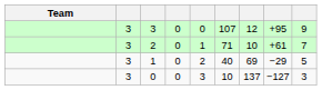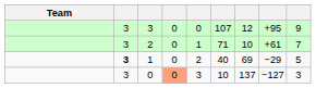row 4 | column 2: normal -> bold
row 5 | column 4: no background -> lightsalmon background
